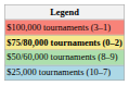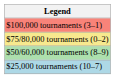row 3 | column 1: bold -> normal
